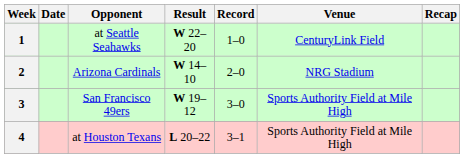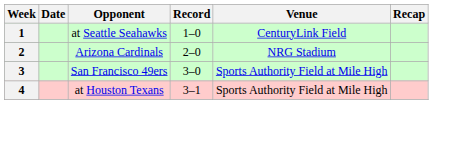- column: Result | W 22–20 | W 14–10 | W 19–12 | L 20–22
